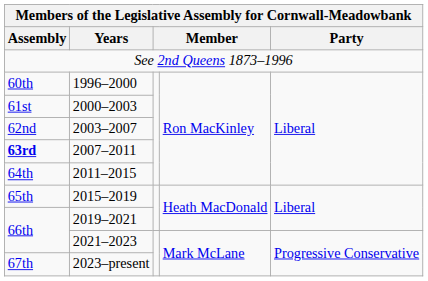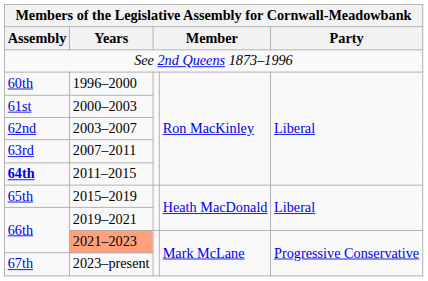63rd | Assembly: bold -> normal
64th | Assembly: normal -> bold
66th / 2021–2023 | Years: no background -> lightsalmon background
